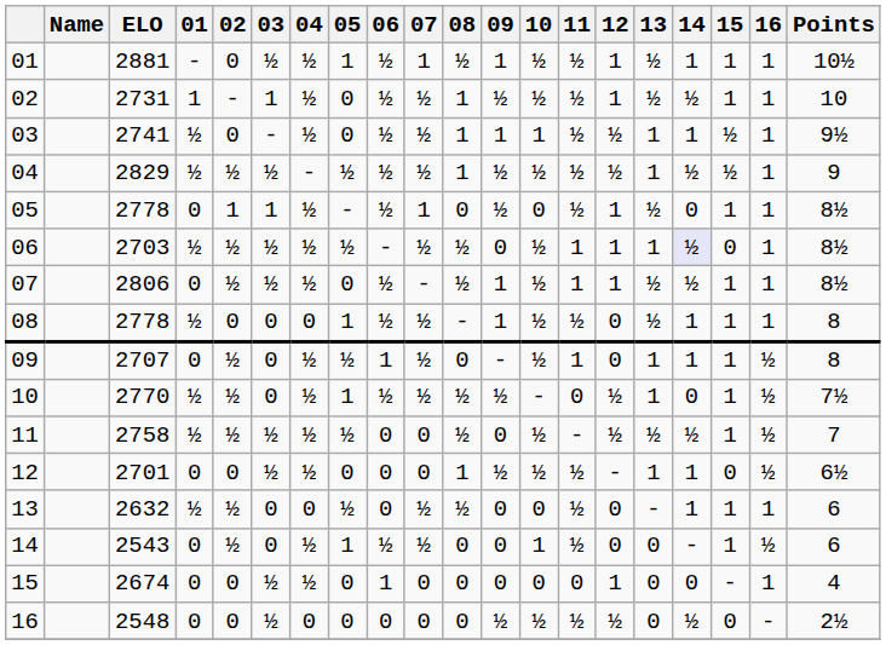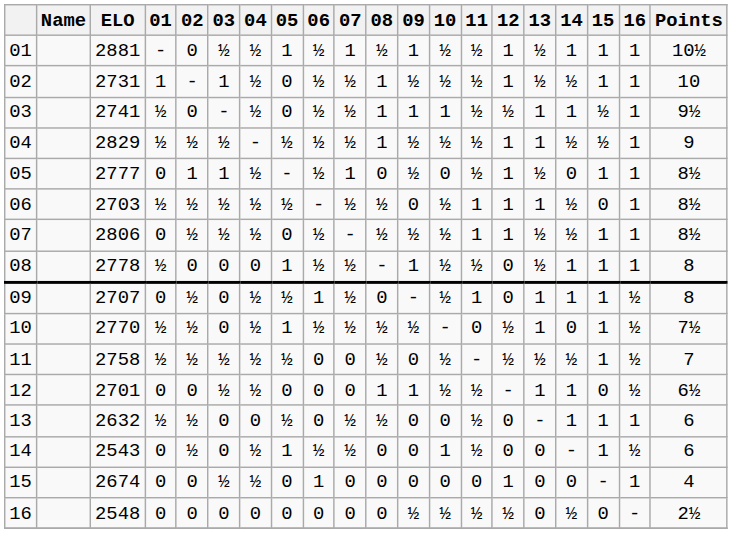row 5 | 12: ½ -> 1
row 6 | ELO: 2778 -> 2777
row 7 | 14: lavender background -> no background
row 8 | 09: 1 -> ½
row 13 | 09: ½ -> 1
row 17 | 03: ½ -> 0
